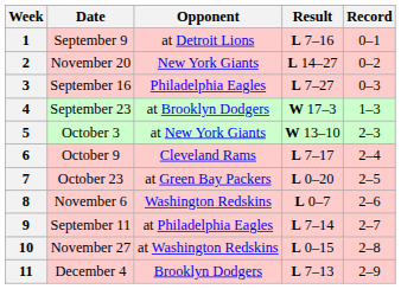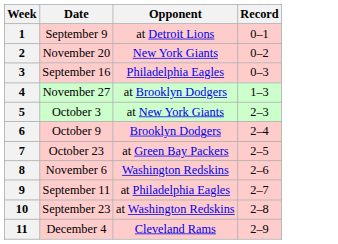- column: Result | L 7–16 | L 14–27 | L 7–27 | W 17–3 | W 13–10 | L 7–17 | L 0–20 | L 0–7 | L 7–14 | L 0–15 | L 7–13
4 | Date: September 23 -> November 27
6 | Opponent: Cleveland Rams -> Brooklyn Dodgers
10 | Date: November 27 -> September 23
11 | Opponent: Brooklyn Dodgers -> Cleveland Rams
